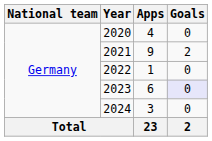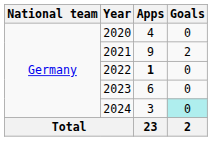2022 | Apps: normal -> bold
2023 | Goals: lavender background -> no background
2024 | Goals: no background -> paleturquoise background
